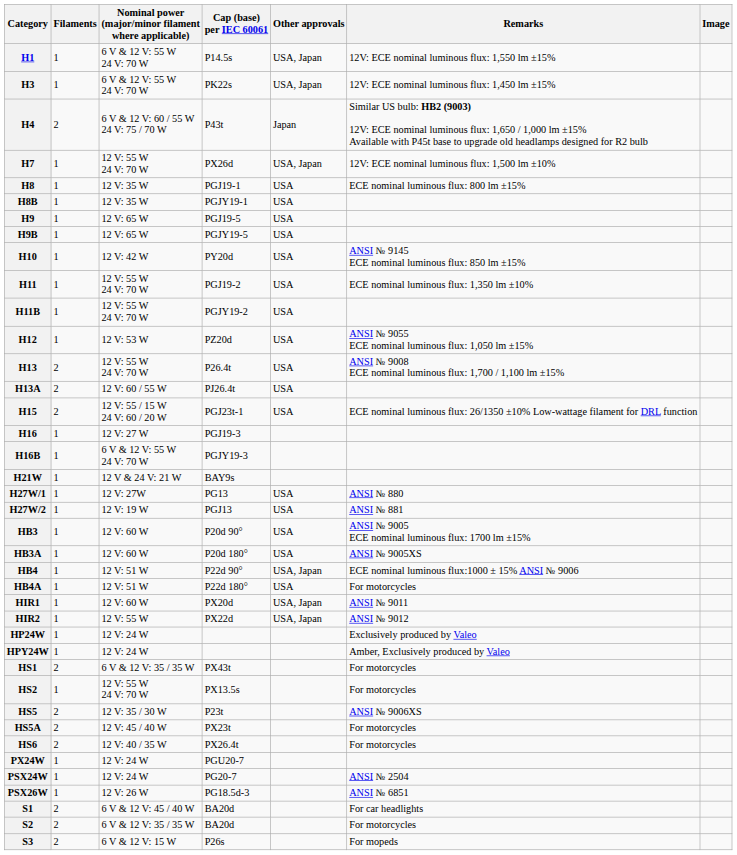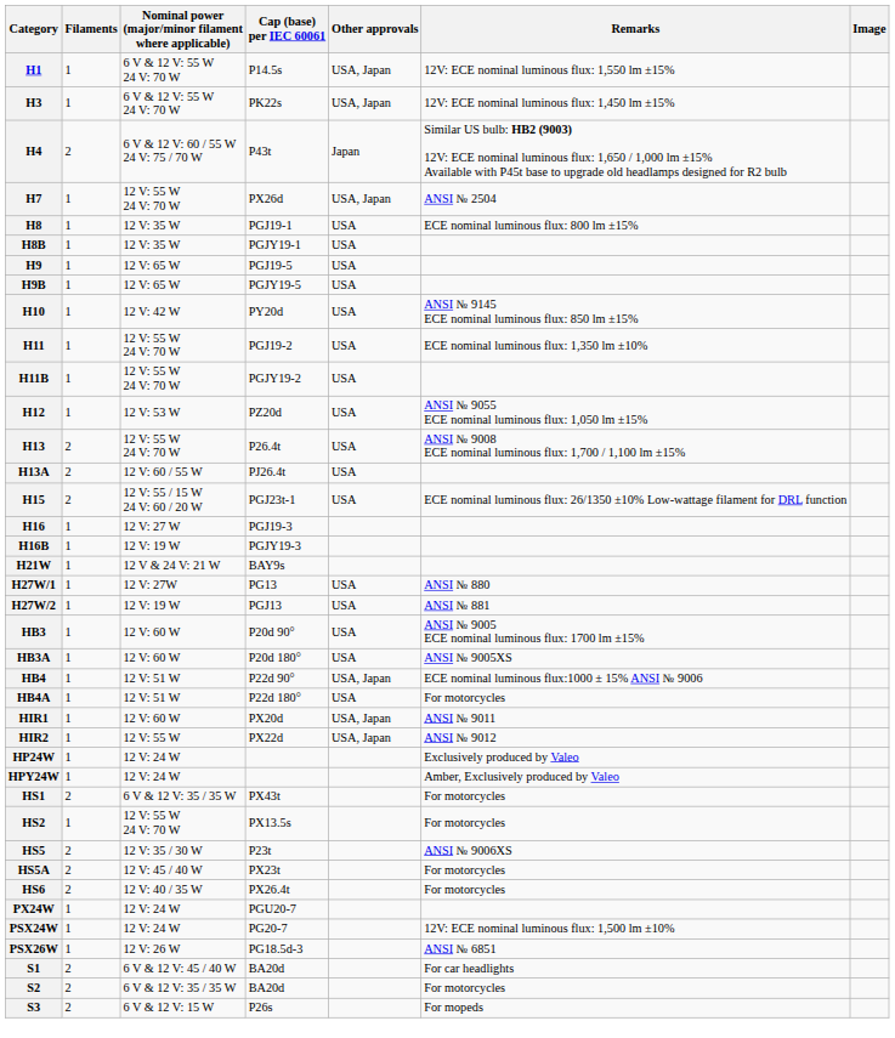H7 | Remarks: 12V: ECE nominal luminous flux: 1,500 lm ±10% -> ANSI № 2504
H16B | Nominal power (major/minor filament where applicable): 6 V & 12 V: 55 W 24 V: 70 W -> 12 V: 19 W
PSX24W | Remarks: ANSI № 2504 -> 12V: ECE nominal luminous flux: 1,500 lm ±10%
